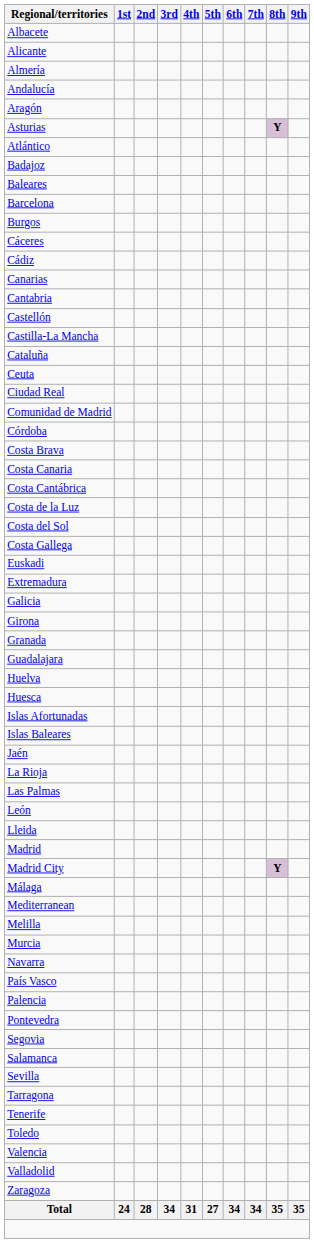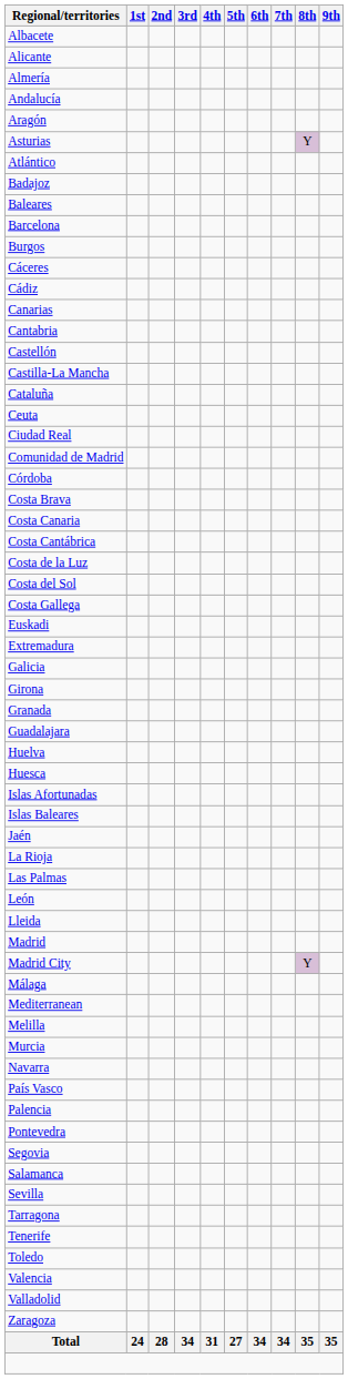Asturias | 8th: bold -> normal
Madrid City | 8th: bold -> normal
